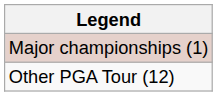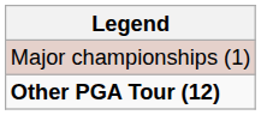row 3 | column 1: normal -> bold
